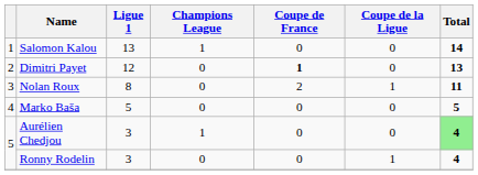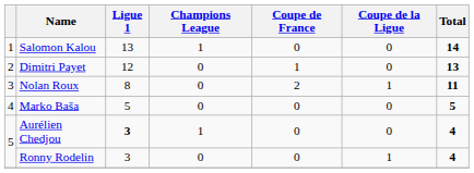Dimitri Payet | Coupe de France: bold -> normal
Aurélien Chedjou | Ligue 1: normal -> bold
Aurélien Chedjou | Total: lightgreen background -> no background
